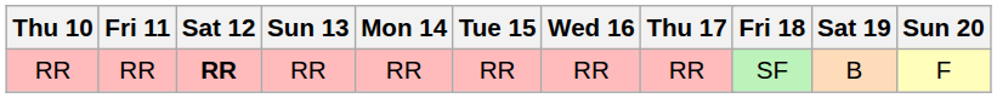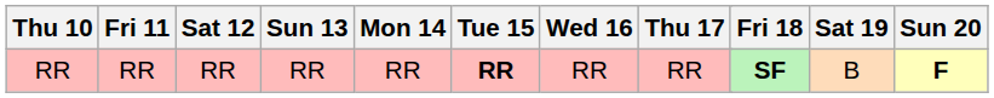row 2 | Sat 12: bold -> normal
row 2 | Tue 15: normal -> bold
row 2 | Fri 18: normal -> bold
row 2 | Sun 20: normal -> bold
